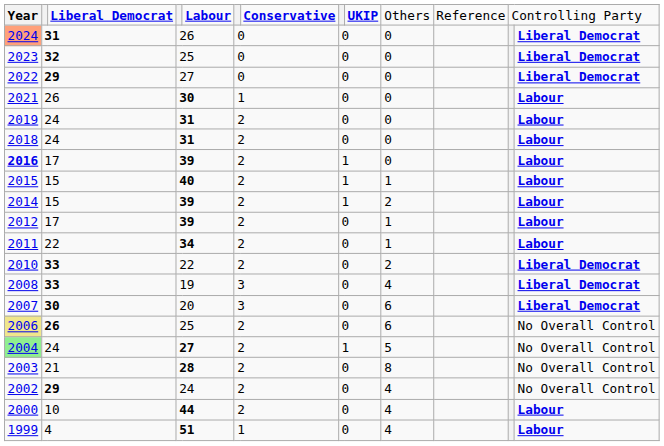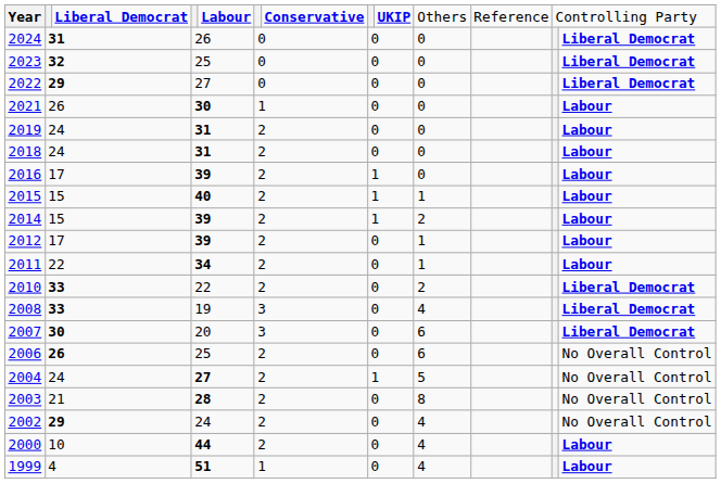2024 | column 1: lightsalmon background -> no background
2016 | column 1: bold -> normal
2006 | column 1: khaki background -> no background
2004 | column 1: lightgreen background -> no background
